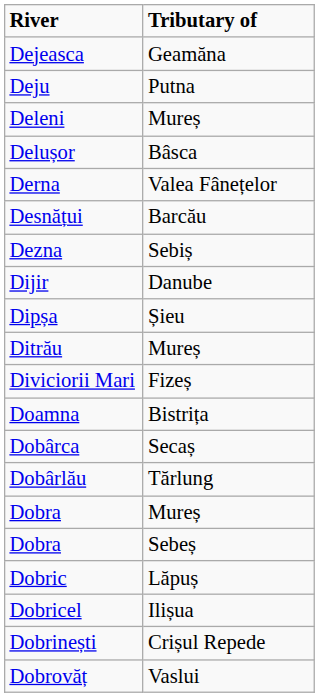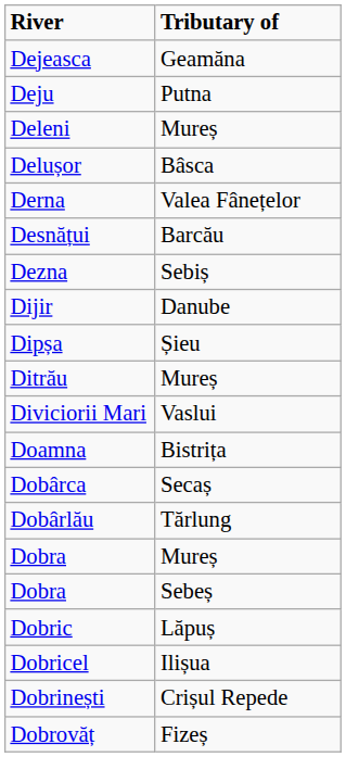row 12 | Tributary of: Fizeș -> Vaslui
row 21 | Tributary of: Vaslui -> Fizeș
